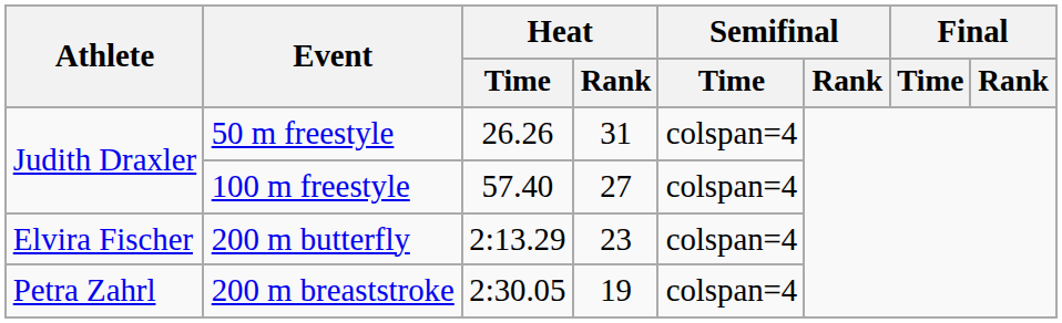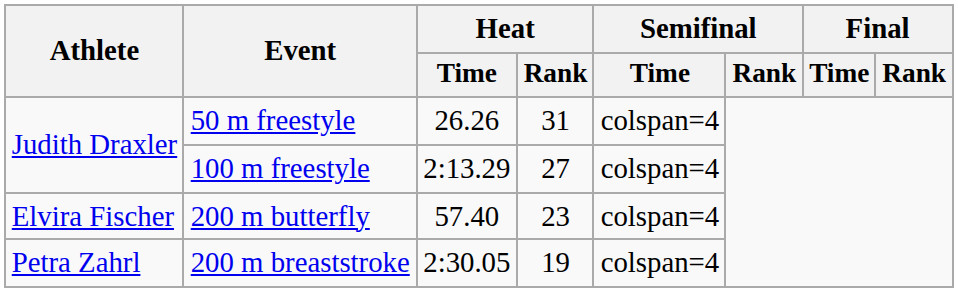100 m freestyle | Heat / Time: 57.40 -> 2:13.29
200 m butterfly | Heat / Time: 2:13.29 -> 57.40
